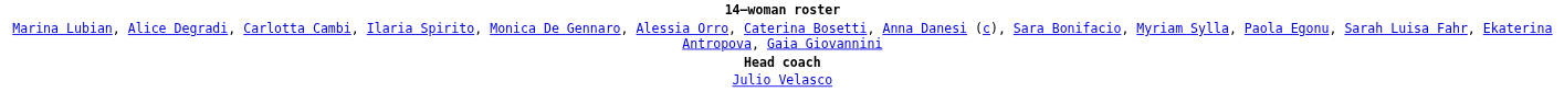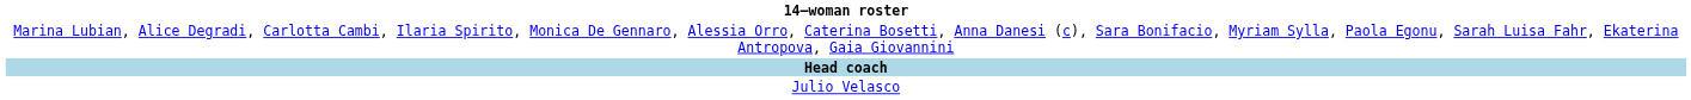row 3 | column 1: no background -> lightblue background
